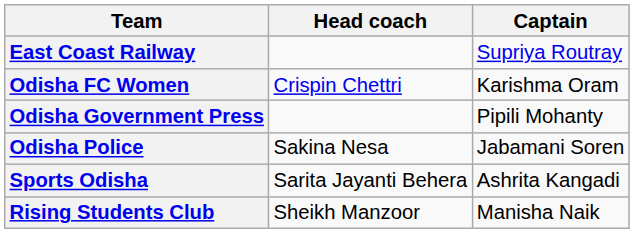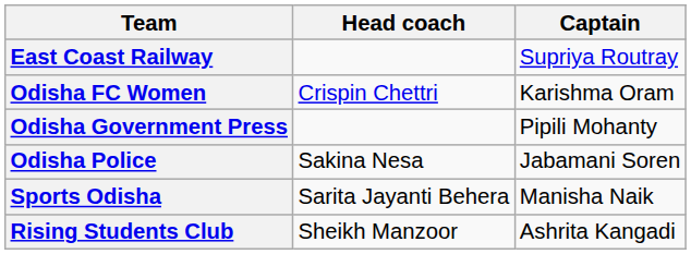Sports Odisha | Captain: Ashrita Kangadi -> Manisha Naik
Rising Students Club | Captain: Manisha Naik -> Ashrita Kangadi
